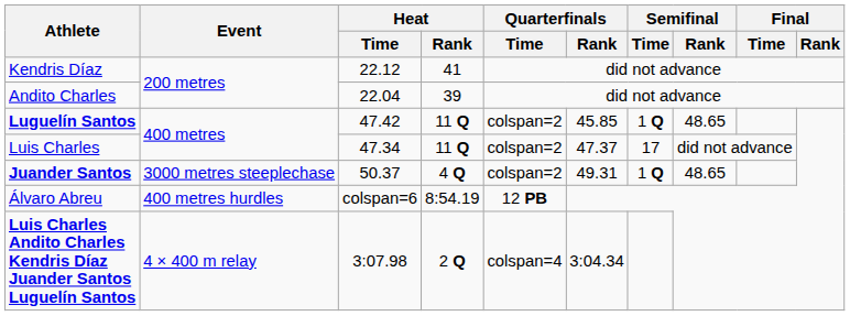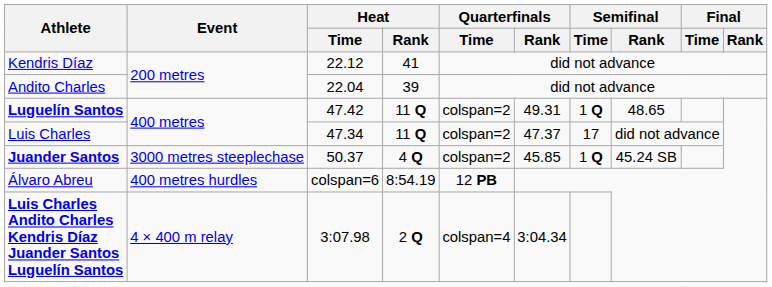Luguelín Santos | Quarterfinals / Rank: 45.85 -> 49.31
Juander Santos | Quarterfinals / Rank: 49.31 -> 45.85
Juander Santos | Semifinal / Rank: 48.65 -> 45.24 SB
